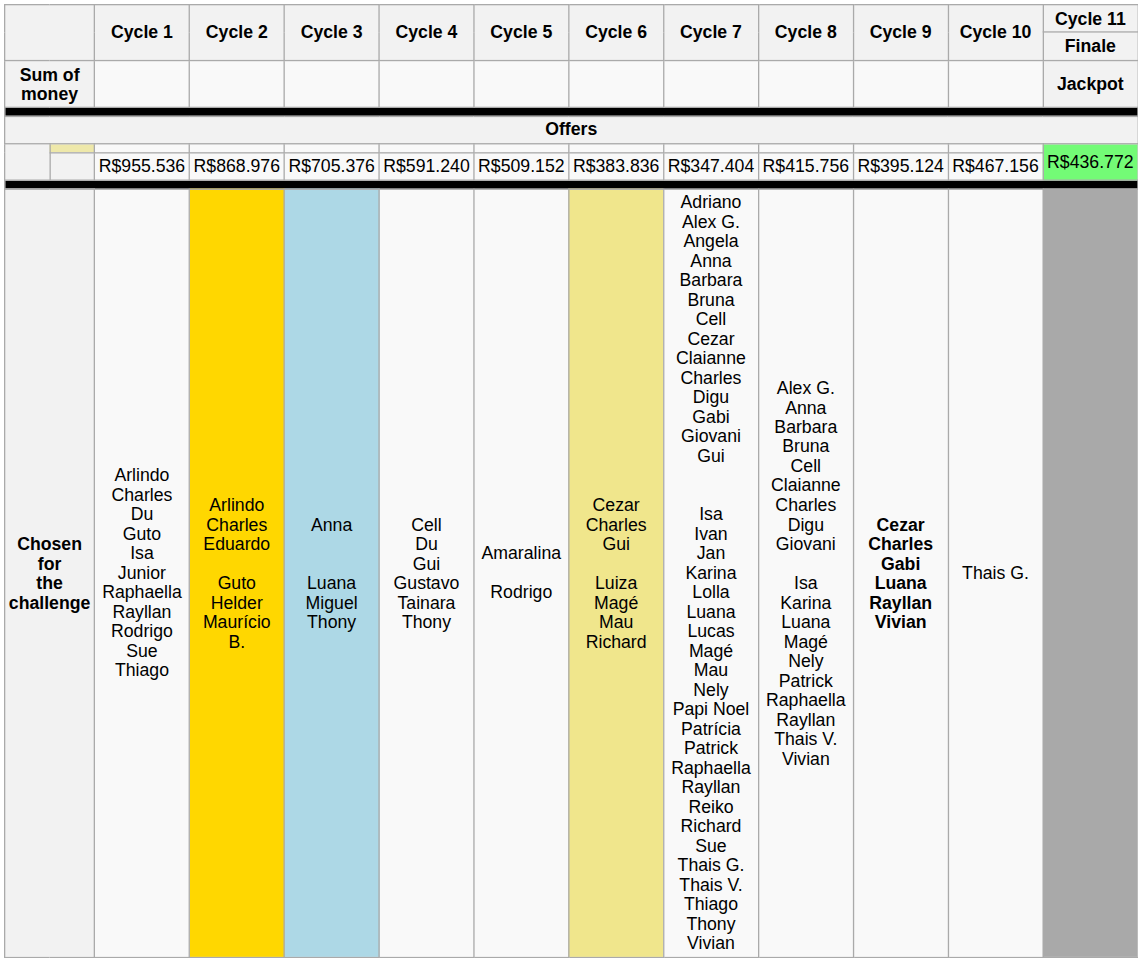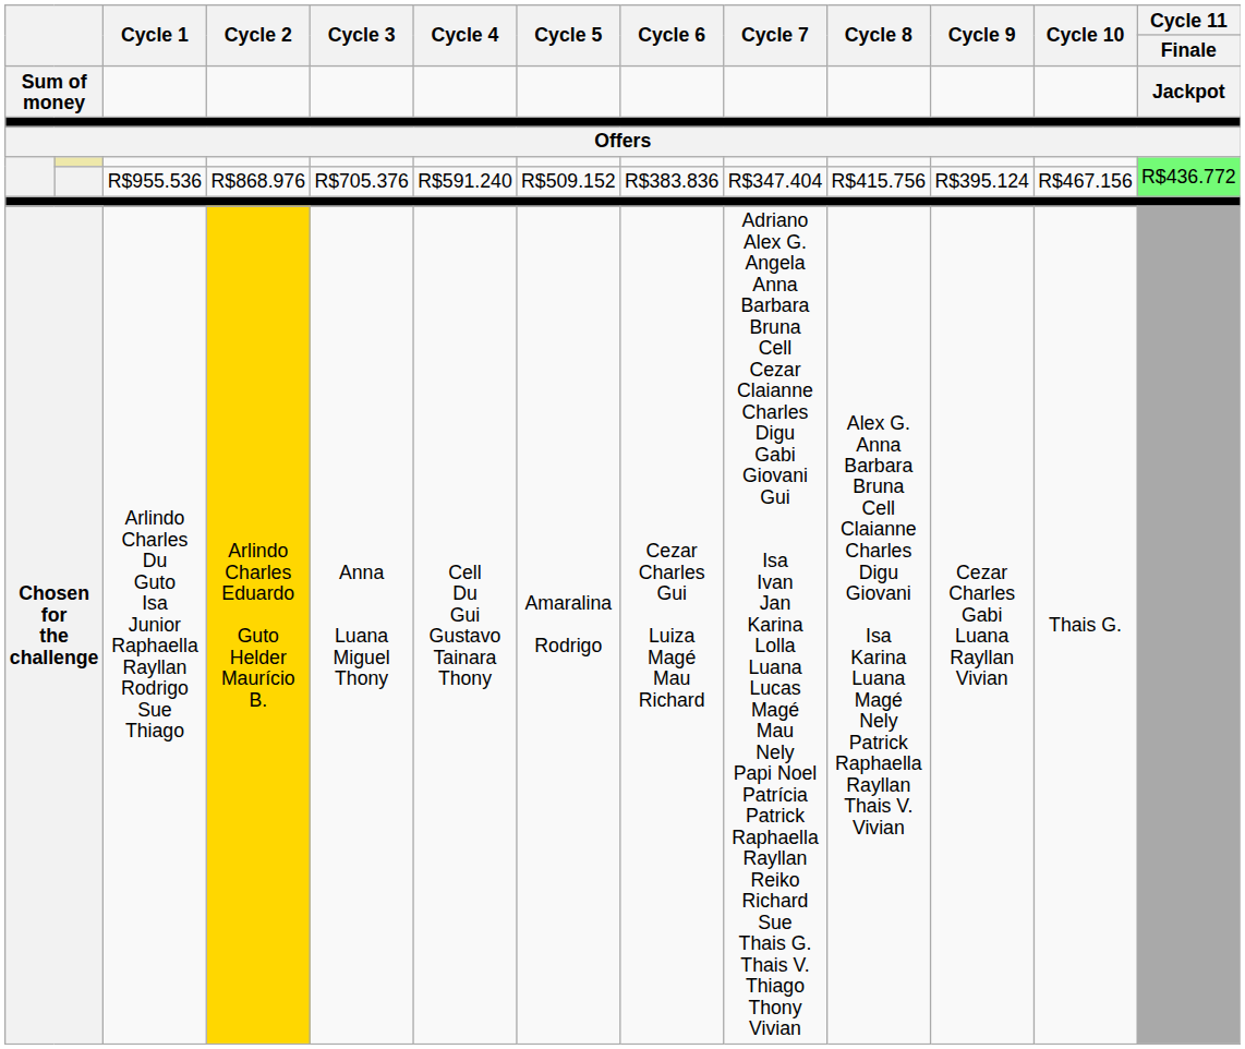Chosen for the challenge | Cycle 3: lightblue background -> no background
Chosen for the challenge | Cycle 6: khaki background -> no background
Chosen for the challenge | Cycle 9: bold -> normal
